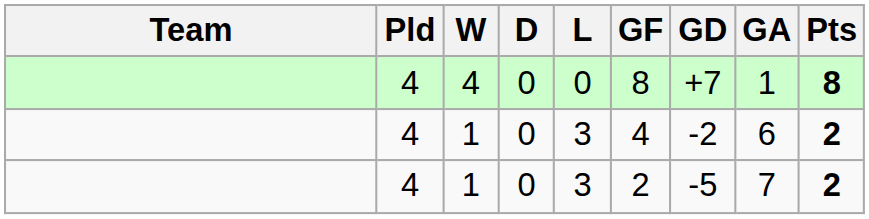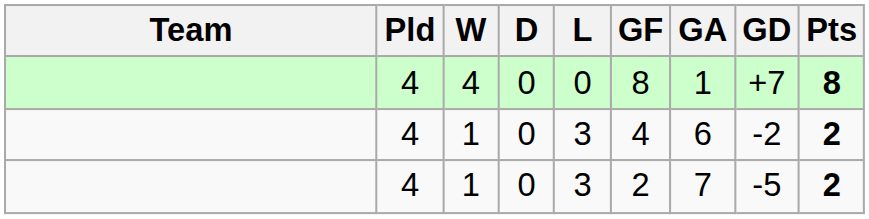columns swapped: GA <-> GD
